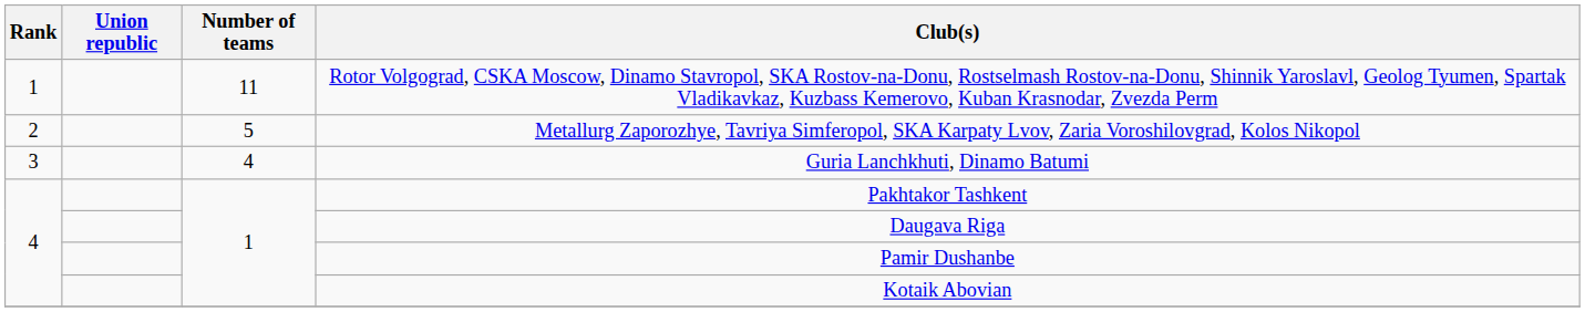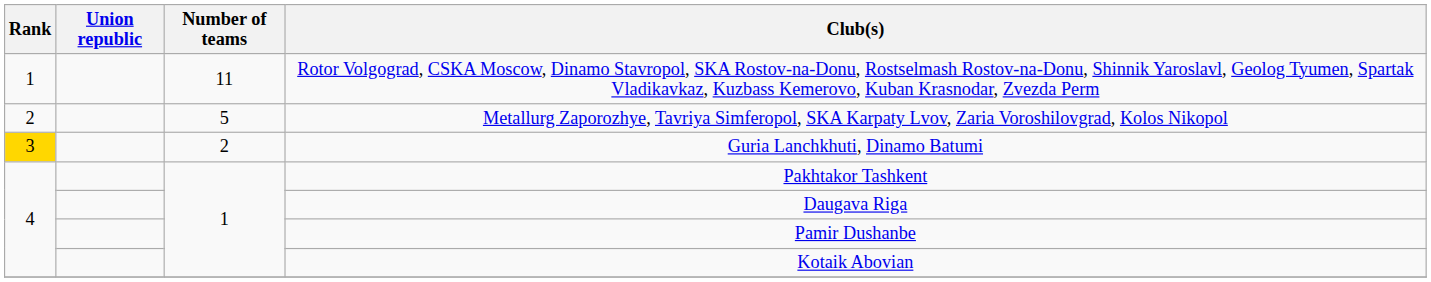Guria Lanchkhuti, Dinamo Batumi | Rank: no background -> gold background
Guria Lanchkhuti, Dinamo Batumi | Number of teams: 4 -> 2
